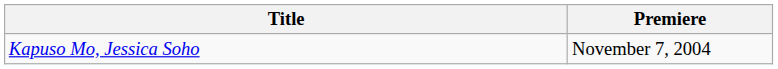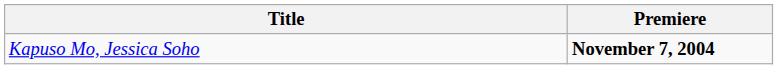Kapuso Mo, Jessica Soho | Premiere: normal -> bold
